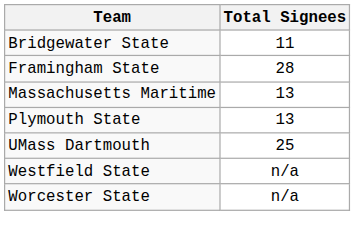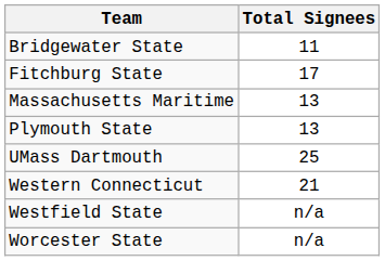+ row: Fitchburg State | 17
- row: Framingham State | 28
+ row: Western Connecticut | 21
